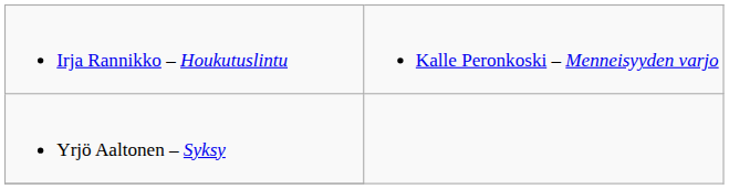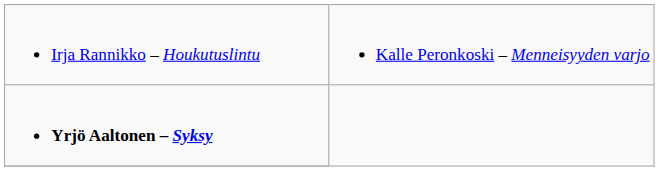Yrjö Aaltonen – Syksy | column 1: normal -> bold
